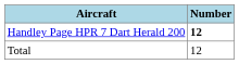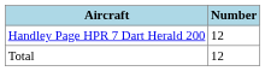Handley Page HPR 7 Dart Herald 200 | Number: bold -> normal
